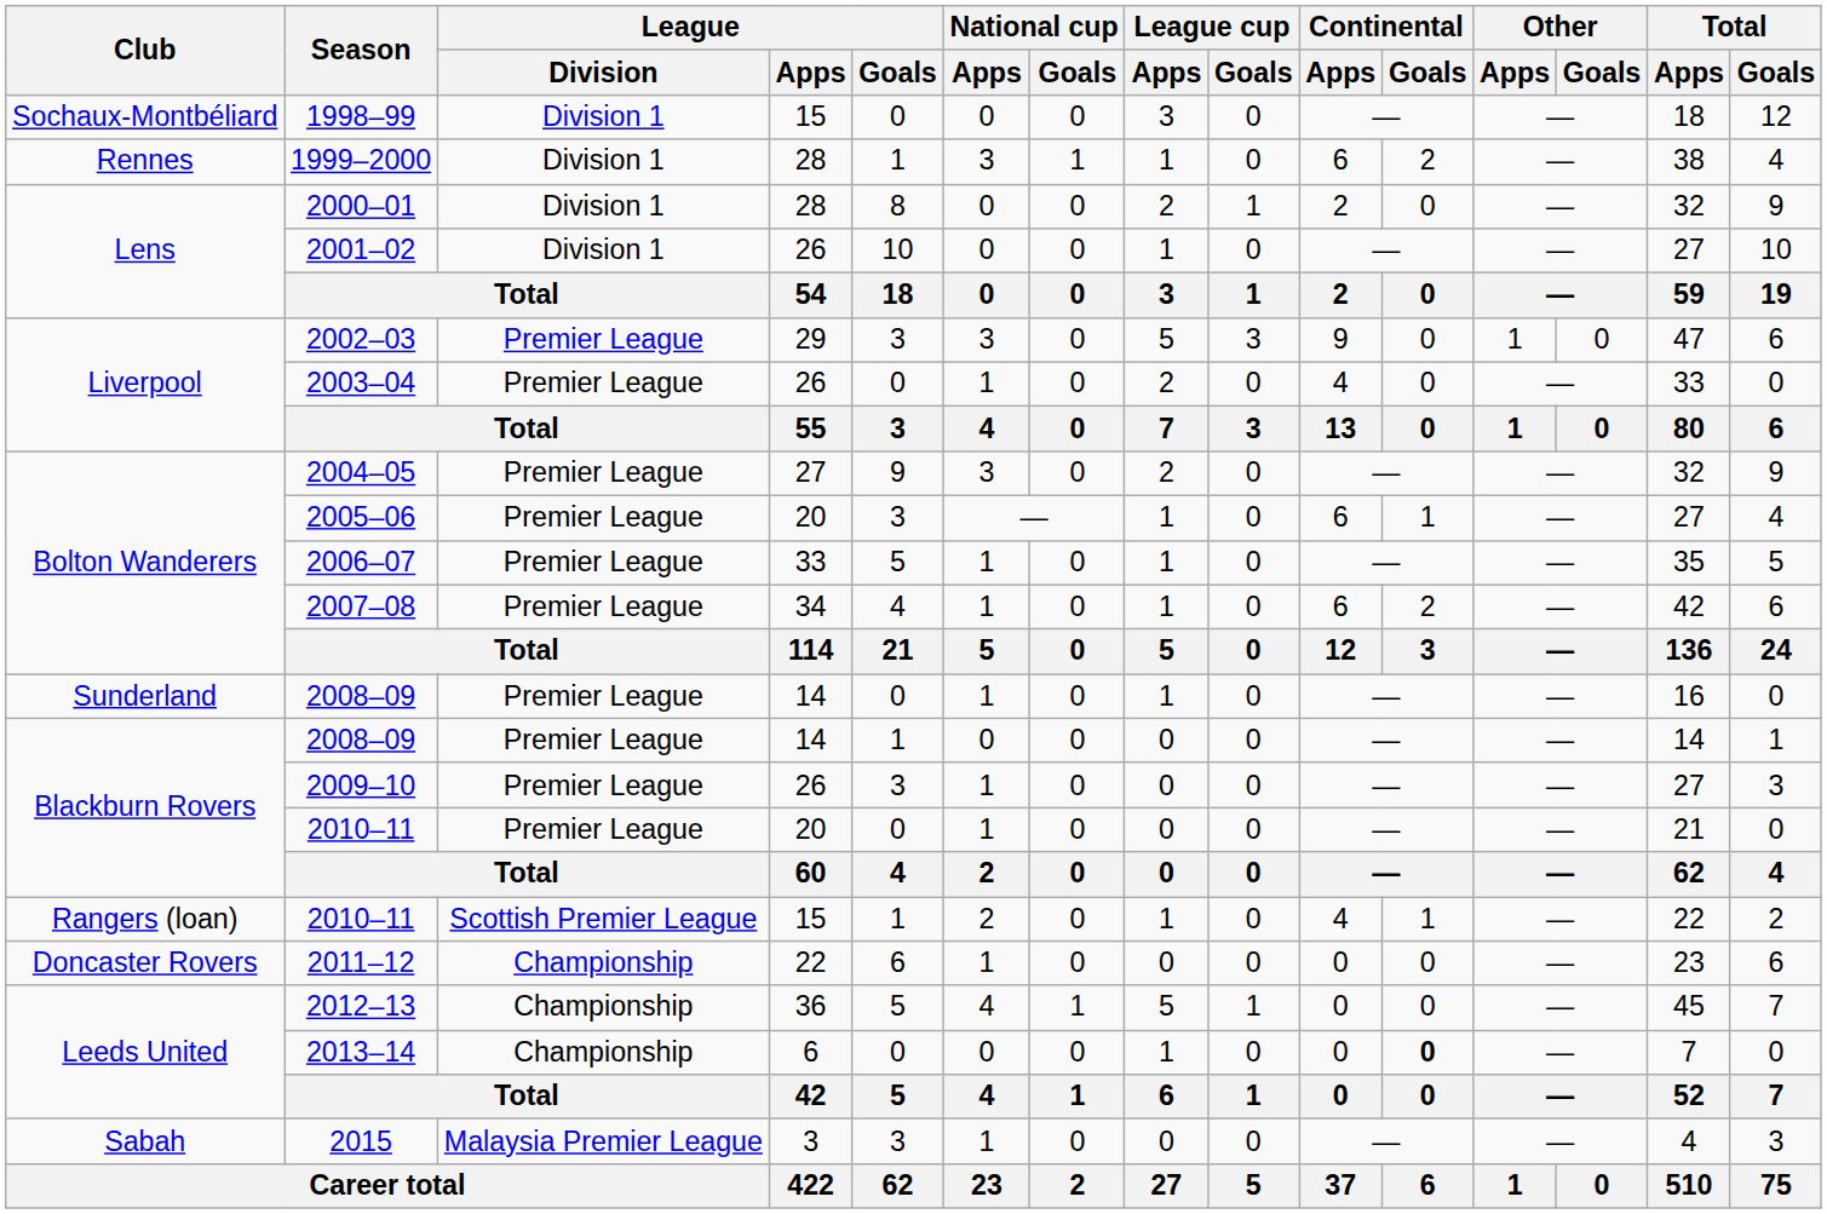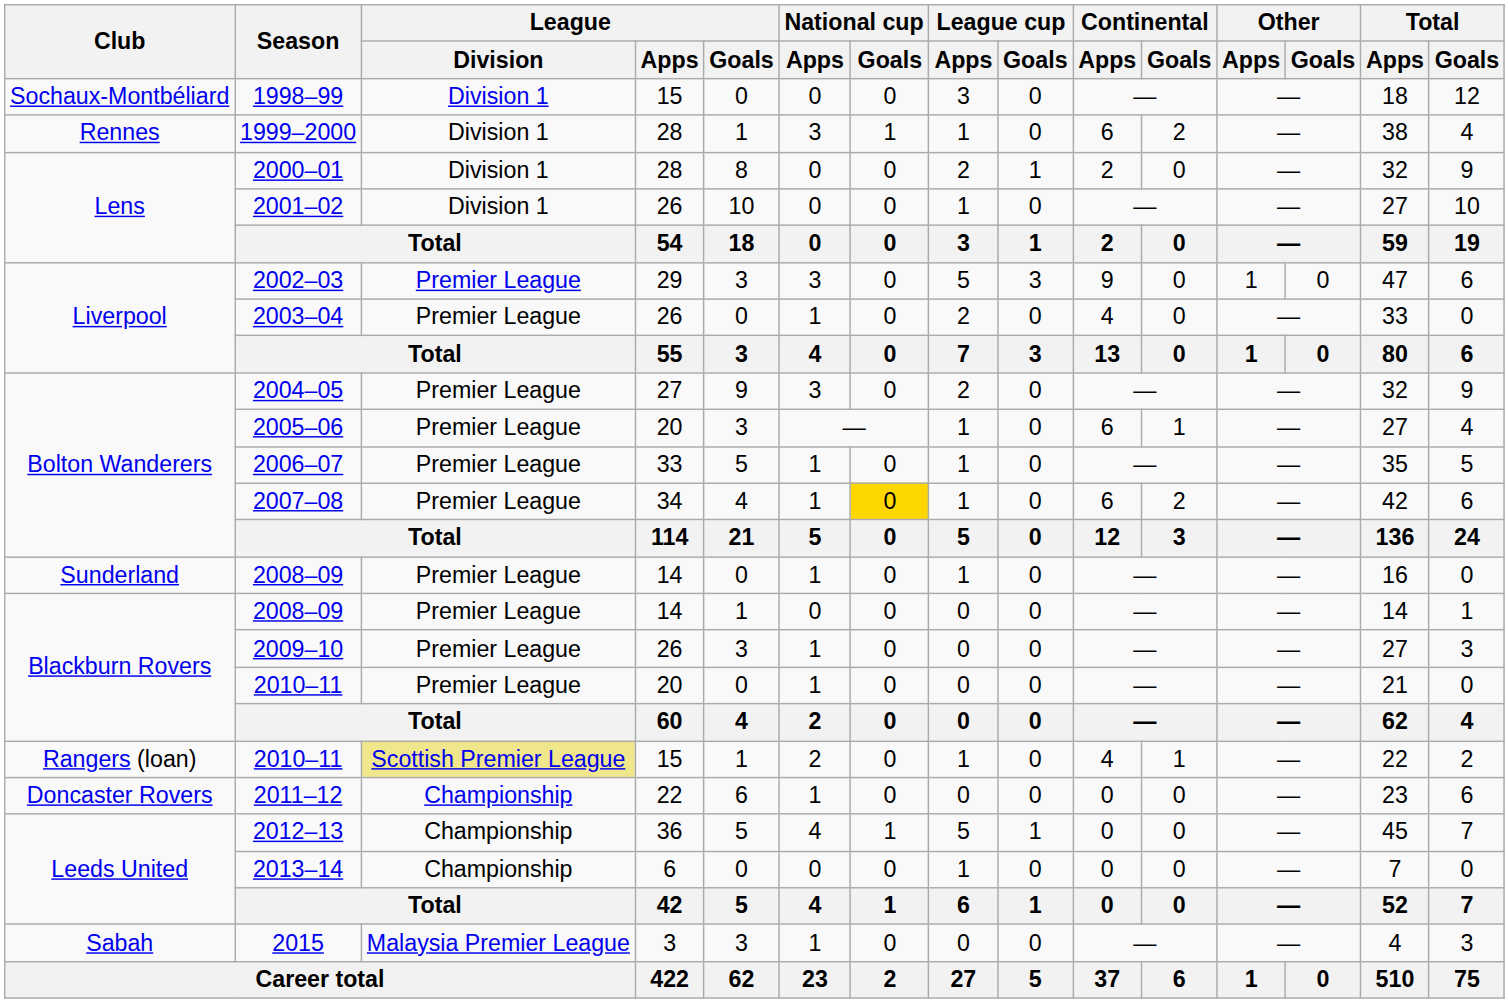2007–08 | National cup / Goals: no background -> gold background
Rangers (loan) / 2010–11 | League / Division: no background -> khaki background
2013–14 | Continental / Goals: bold -> normal
